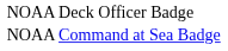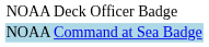row 2 | column 1: no background -> lightblue background
